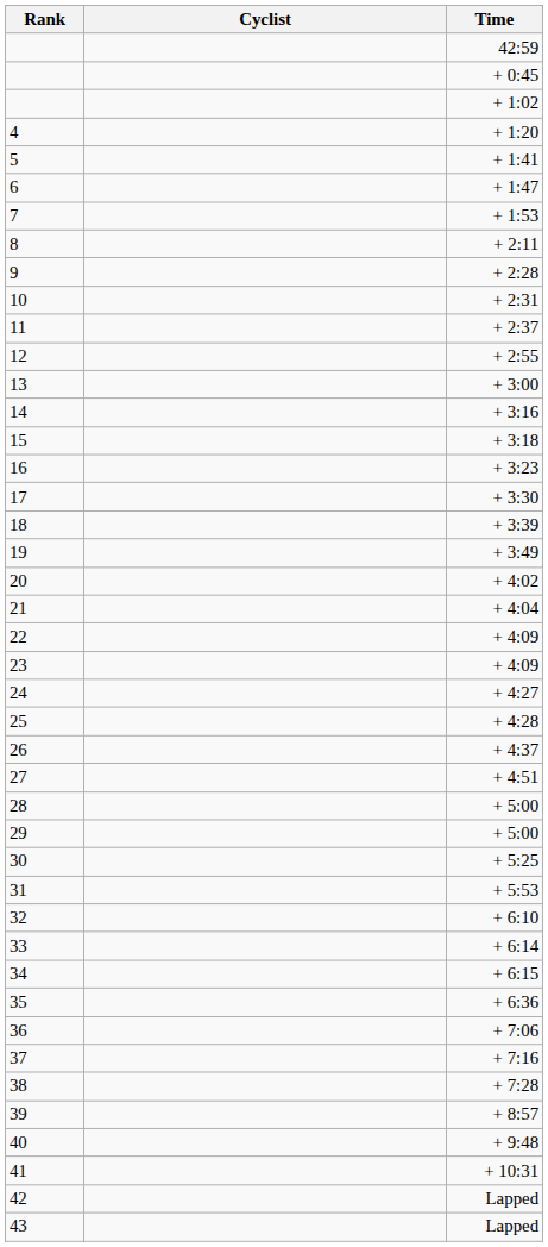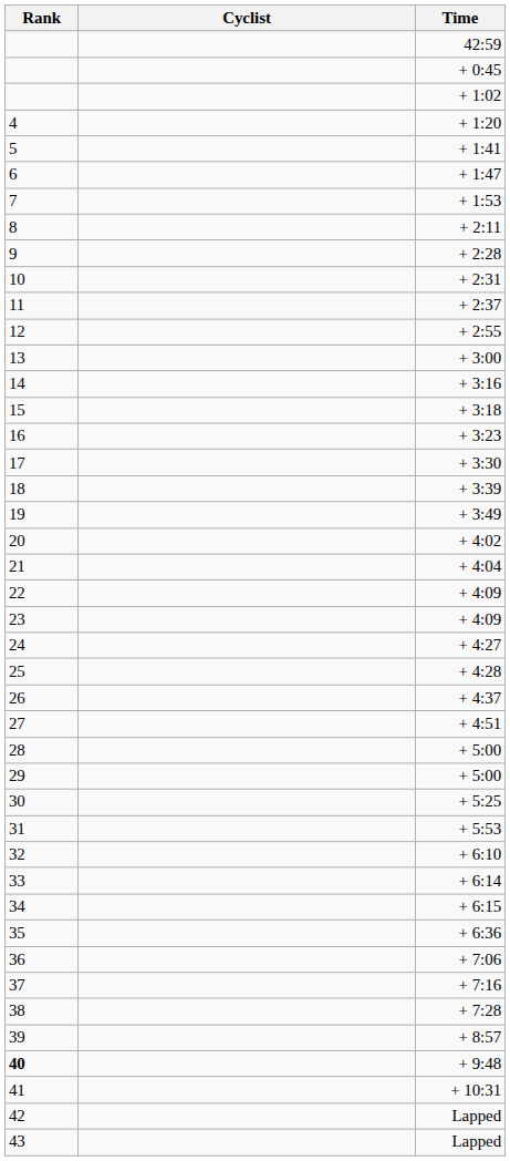40 | Rank: normal -> bold
